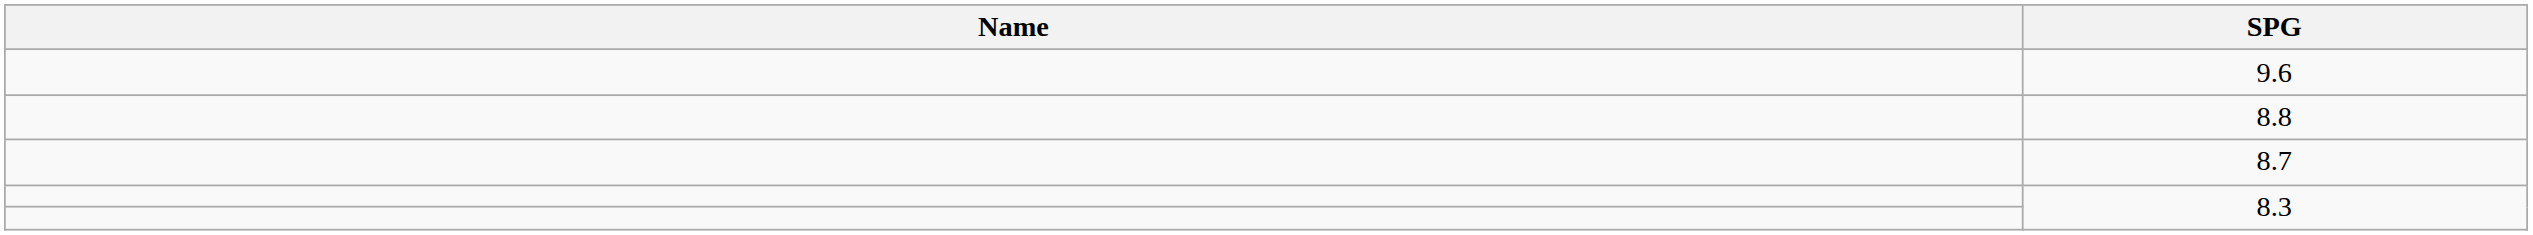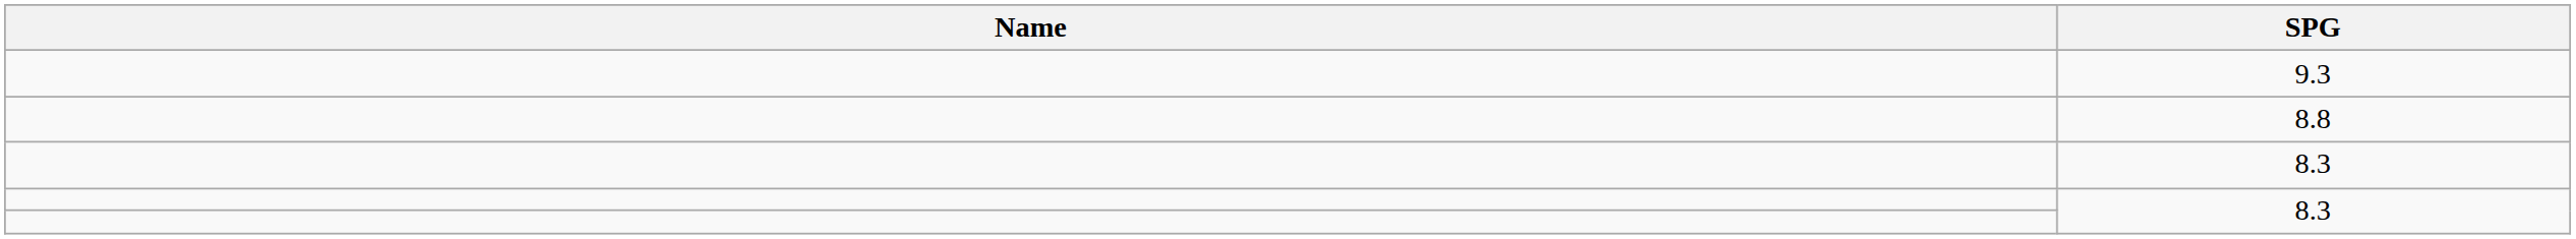row 2 | SPG: 9.6 -> 9.3
row 4 | SPG: 8.7 -> 8.3
